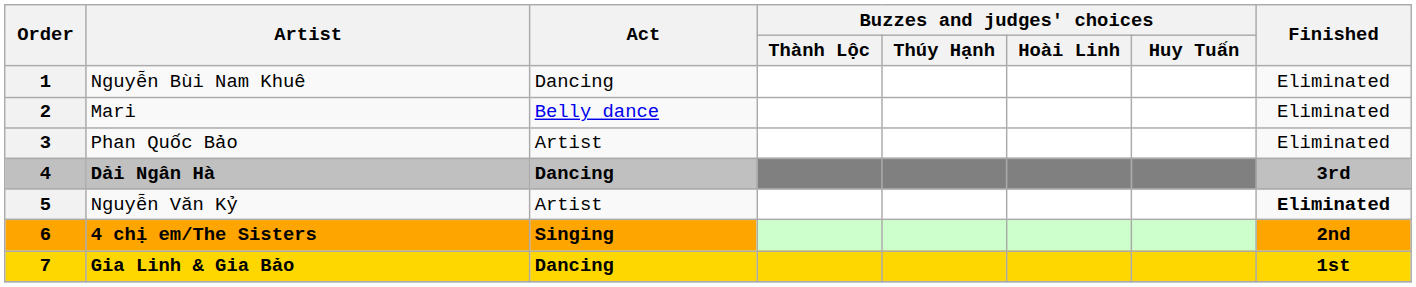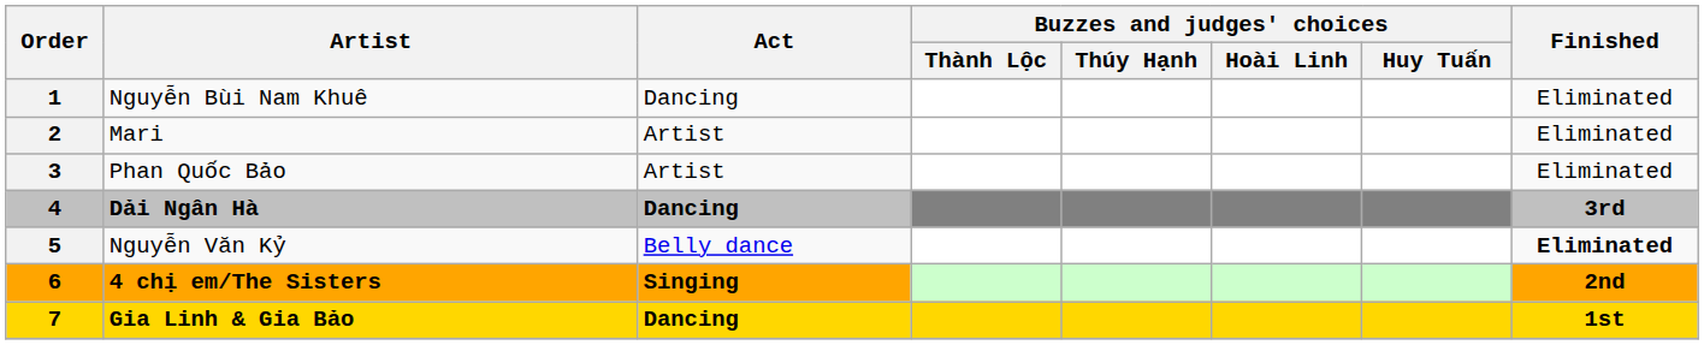Mari | Act: Belly dance -> Artist
Nguyễn Văn Kỷ | Act: Artist -> Belly dance
